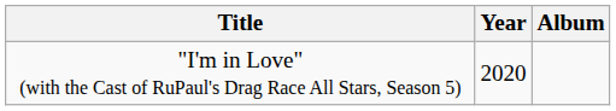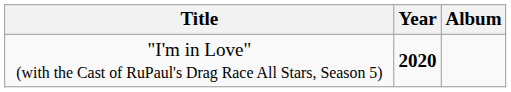row 2 | Year: normal -> bold
